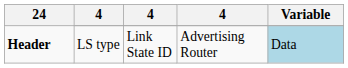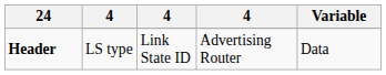LS type | Variable: lightblue background -> no background
